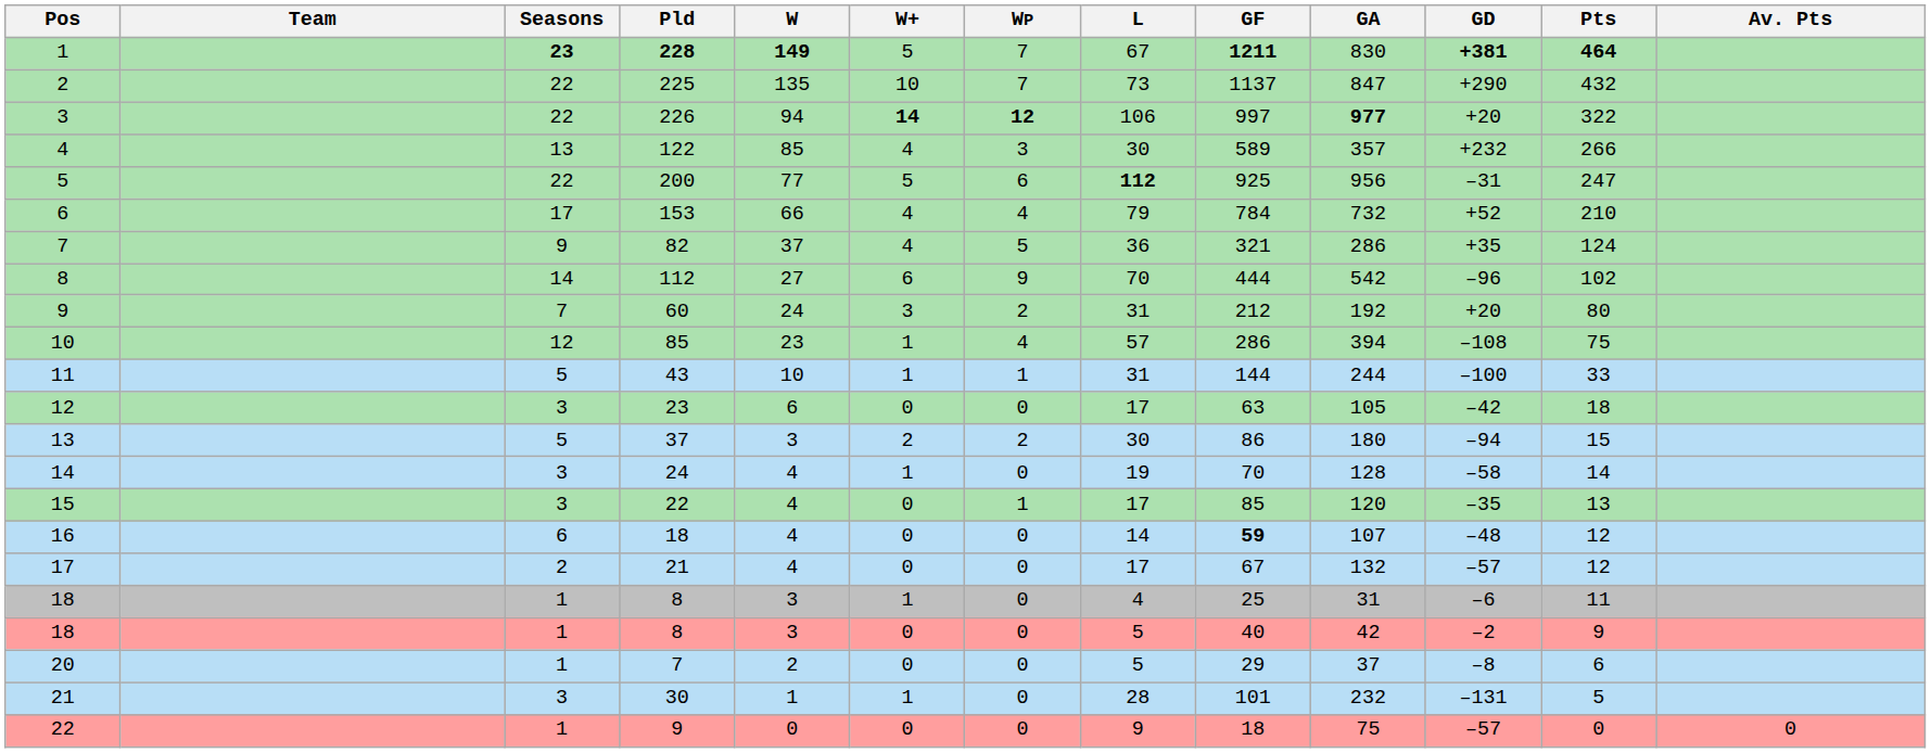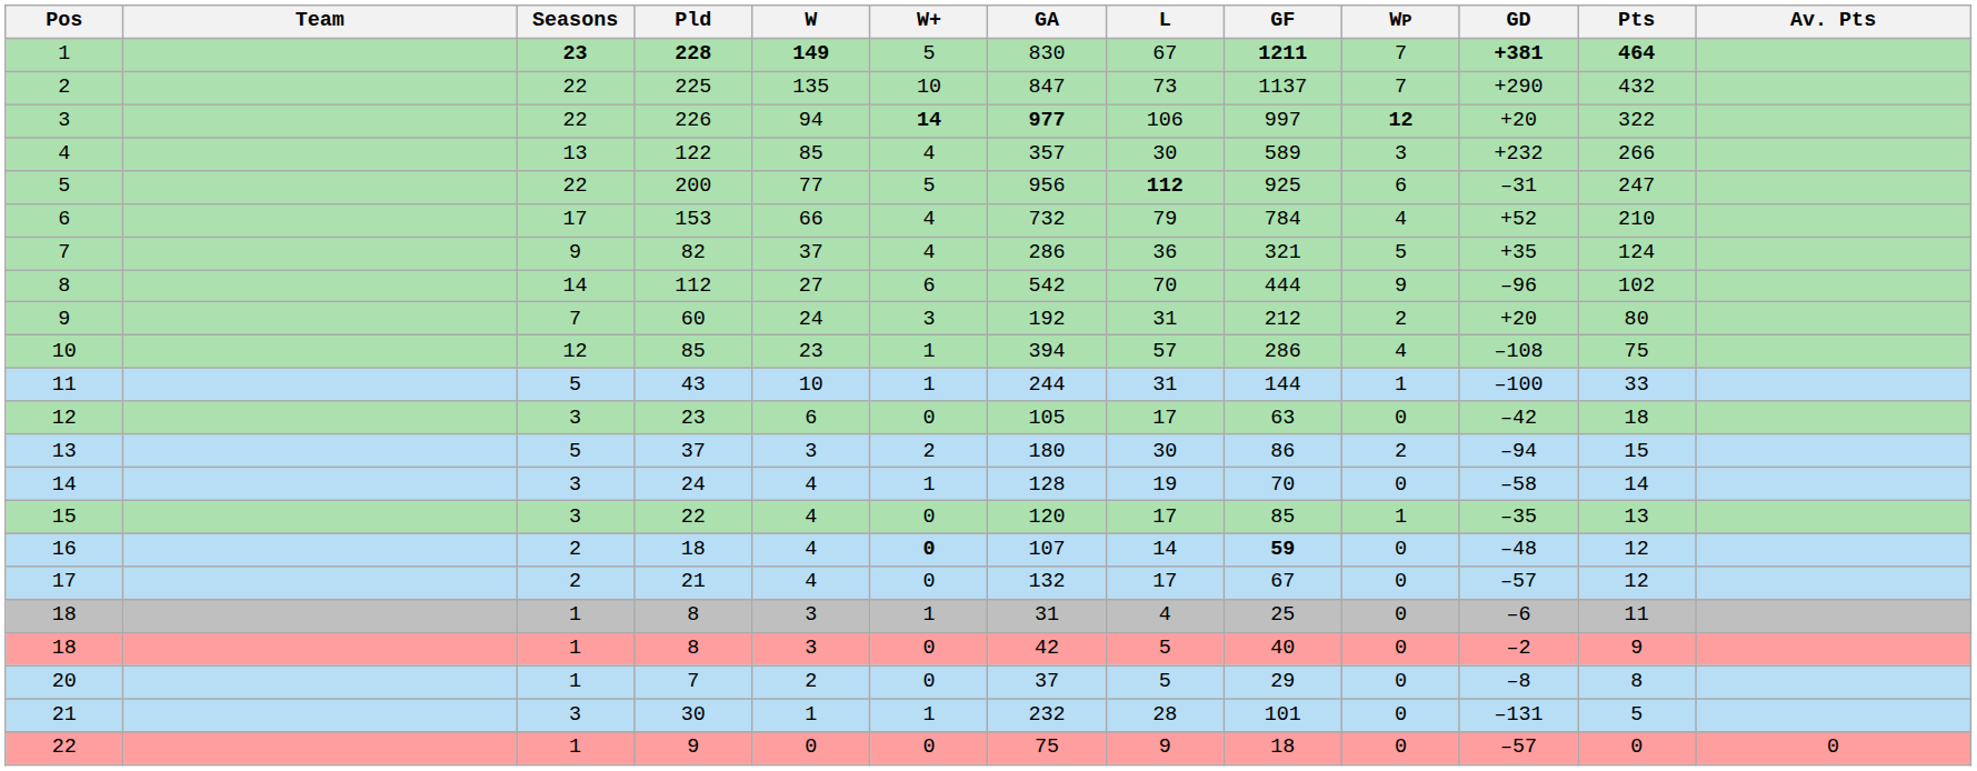columns swapped: WP <-> GA
16 | Seasons: 6 -> 2
16 | W+: normal -> bold
20 | Pts: 6 -> 8
